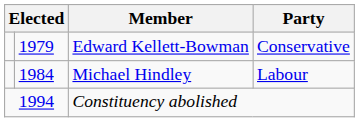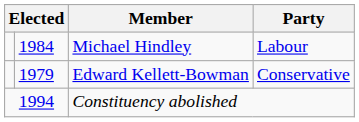rows swapped: Edward Kellett-Bowman <-> Michael Hindley
